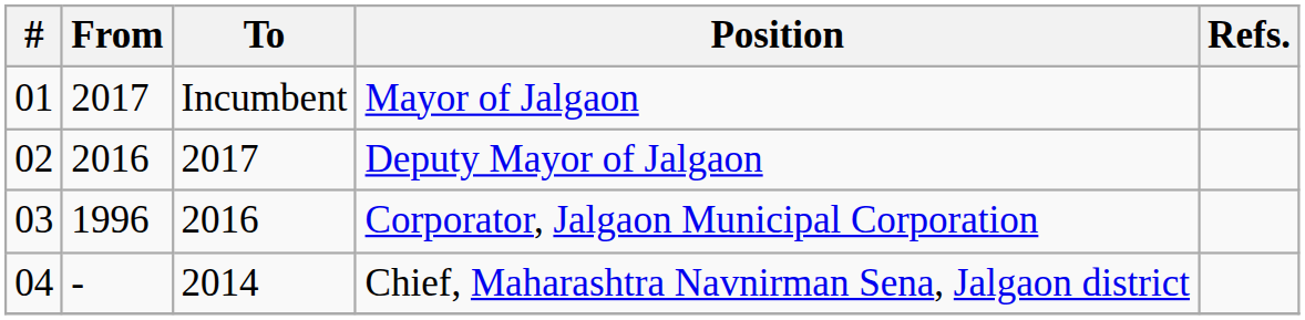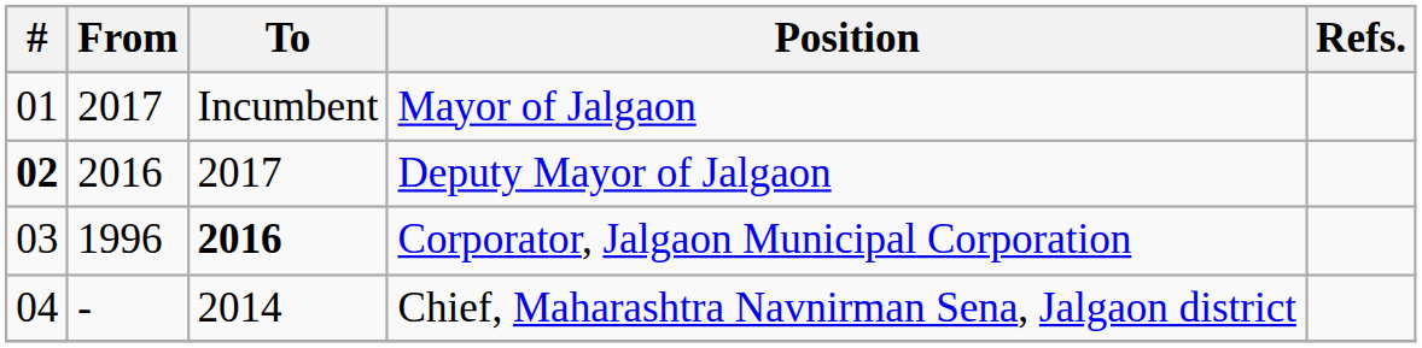Deputy Mayor of Jalgaon | #: normal -> bold
Corporator, Jalgaon Municipal Corporation | To: normal -> bold
